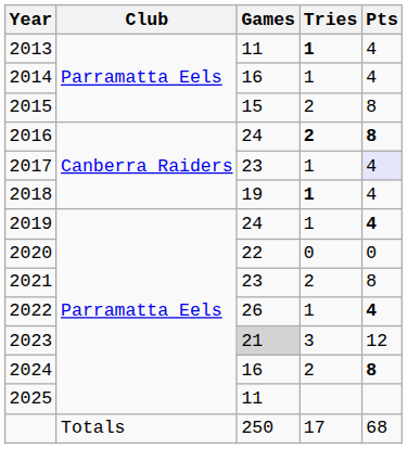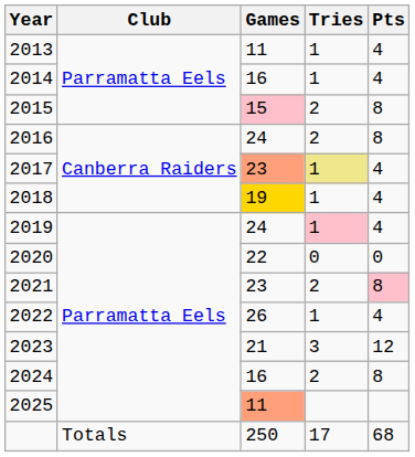2013 | Tries: bold -> normal
2015 | Games: no background -> pink background
2016 | Tries: bold -> normal
2016 | Pts: bold -> normal
2017 | Games: no background -> lightsalmon background
2017 | Tries: no background -> khaki background
2017 | Pts: lavender background -> no background
2018 | Games: no background -> gold background
2018 | Tries: bold -> normal
2019 | Tries: no background -> pink background
2019 | Pts: bold -> normal
2021 | Pts: no background -> pink background
2022 | Pts: bold -> normal
2023 | Games: lightgrey background -> no background
2024 | Pts: bold -> normal
2025 | Games: no background -> lightsalmon background
